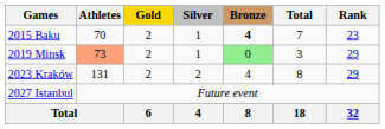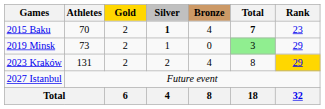2015 Baku | Silver: normal -> bold
2015 Baku | Bronze: bold -> normal
2015 Baku | Total: normal -> bold
2019 Minsk | Athletes: lightsalmon background -> no background
2019 Minsk | Bronze: lightgreen background -> no background
2019 Minsk | Total: no background -> lightgreen background
2023 Kraków | Rank: no background -> gold background
